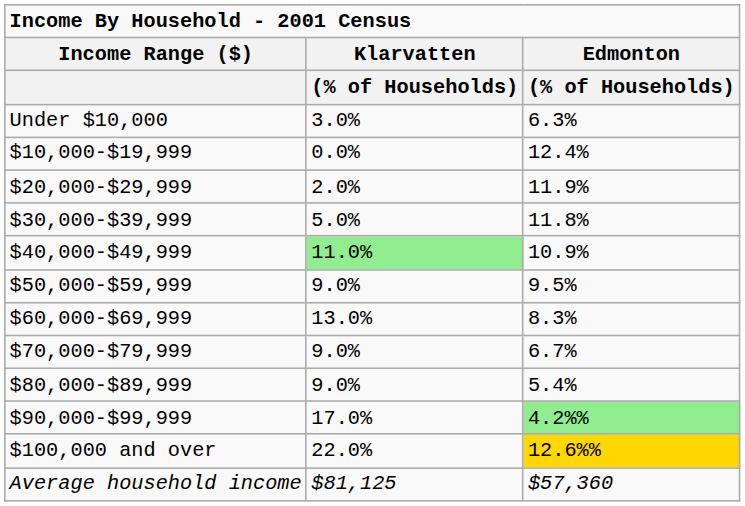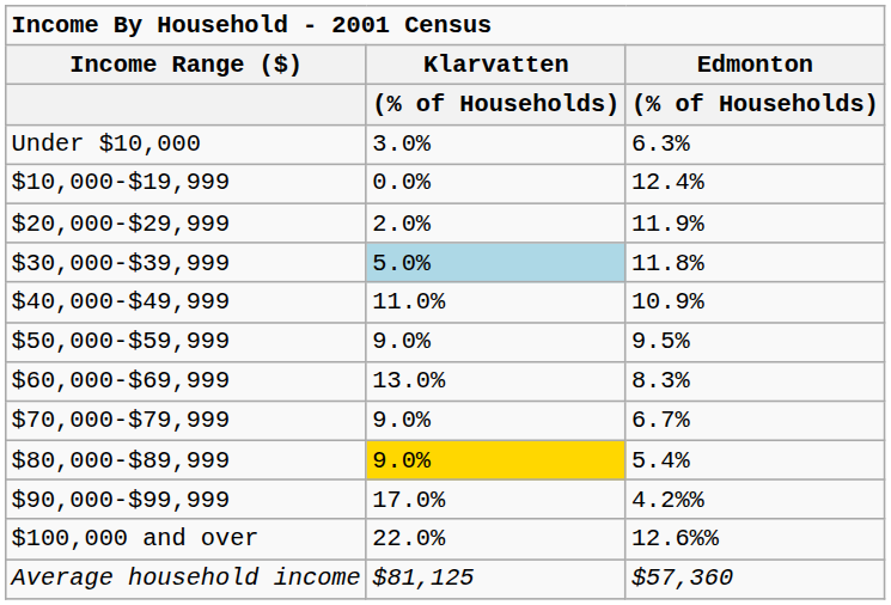$30,000-$39,999 | Klarvatten / (% of Households): no background -> lightblue background
$40,000-$49,999 | Klarvatten / (% of Households): lightgreen background -> no background
$80,000-$89,999 | Klarvatten / (% of Households): no background -> gold background
$90,000-$99,999 | Edmonton / (% of Households): lightgreen background -> no background
$100,000 and over | Edmonton / (% of Households): gold background -> no background
